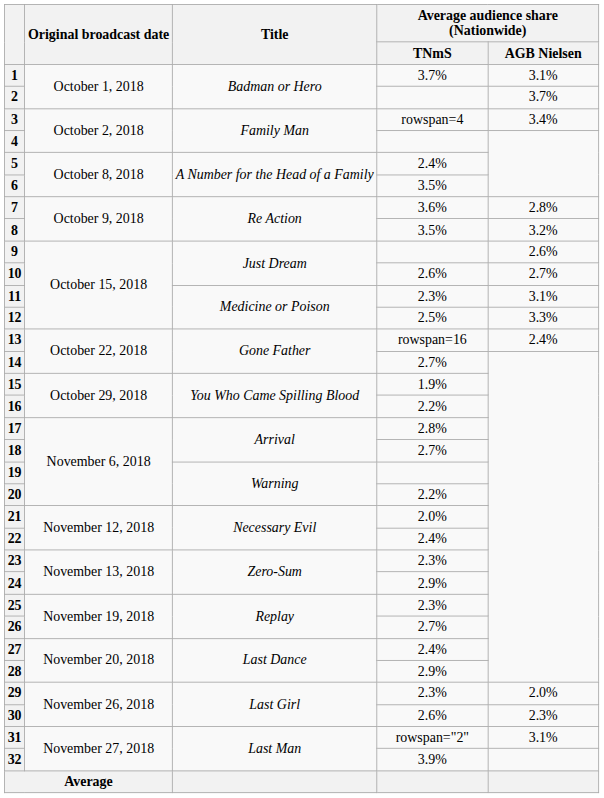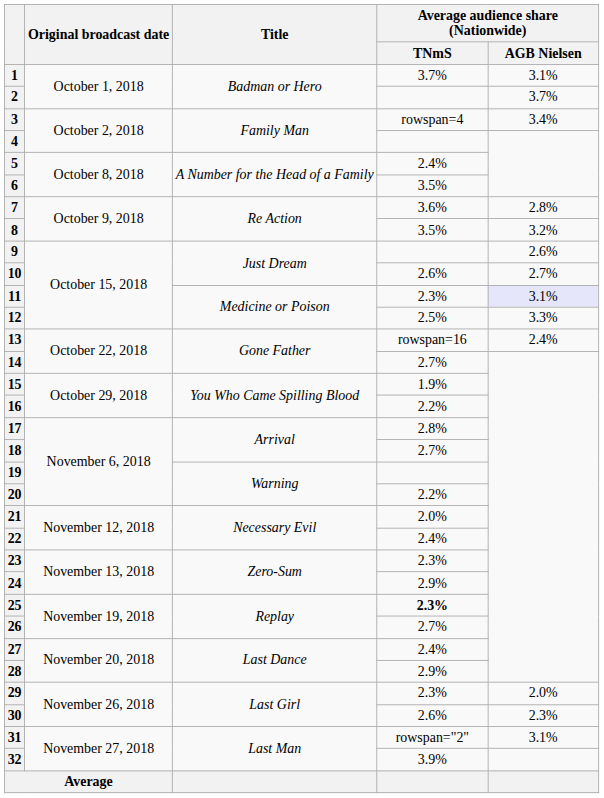11 | Average audience share (Nationwide) / AGB Nielsen: no background -> lavender background
25 | Average audience share (Nationwide) / TNmS: normal -> bold
